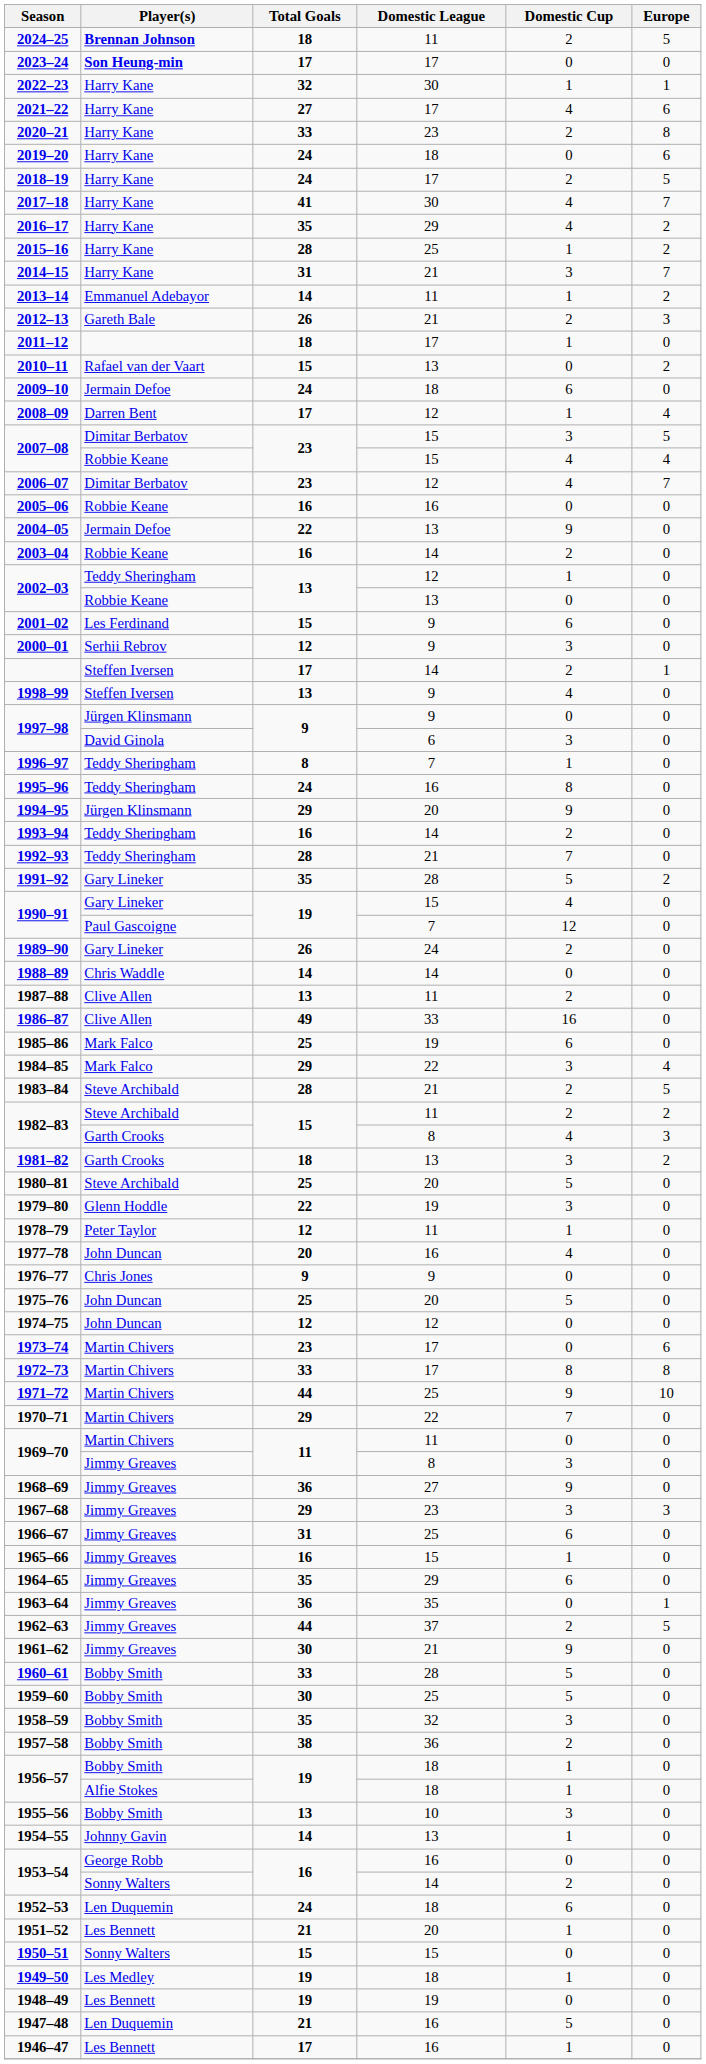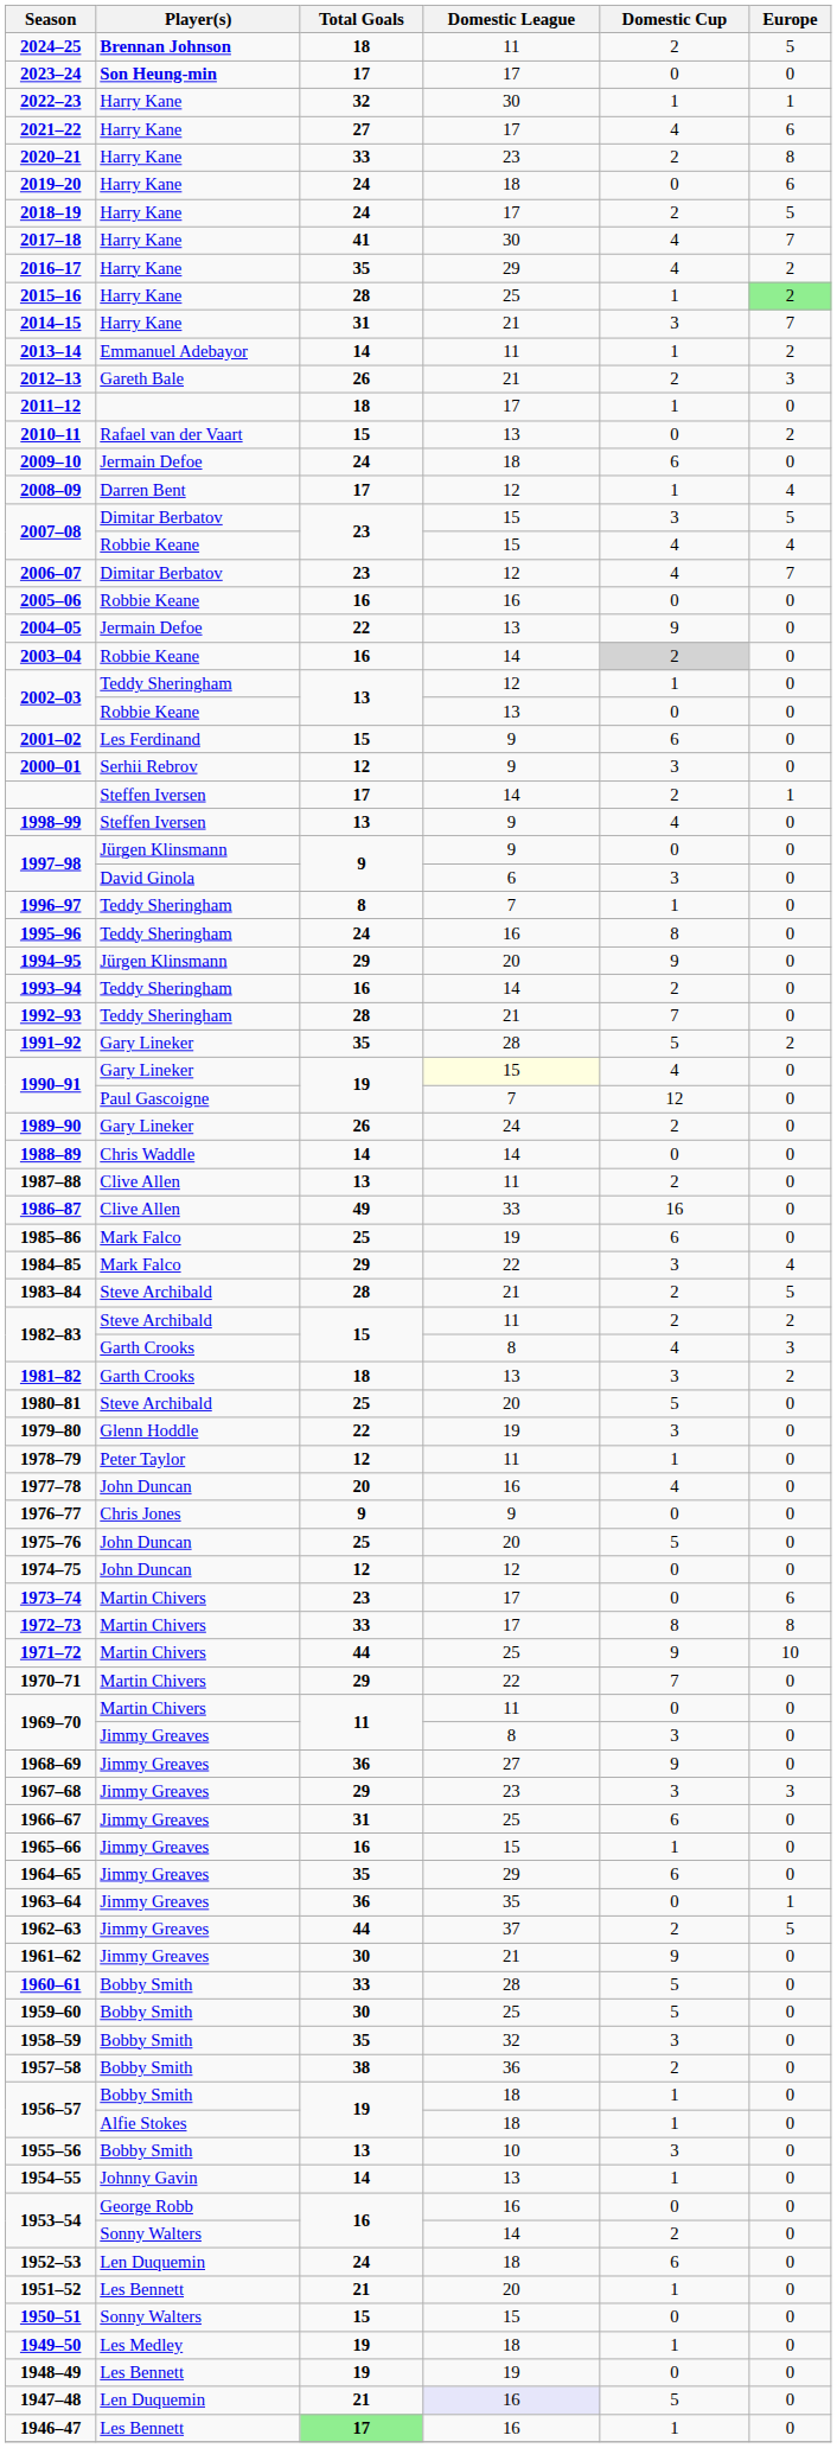2015–16 | Europe: no background -> lightgreen background
2003–04 | Domestic Cup: no background -> lightgrey background
1990–91 / Gary Lineker | Domestic League: no background -> lightyellow background
1947–48 | Domestic League: no background -> lavender background
1946–47 | Total Goals: no background -> lightgreen background
